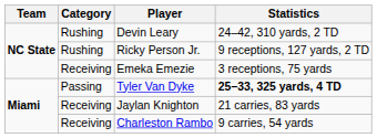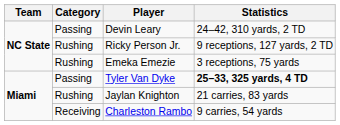Devin Leary | Category: Rushing -> Passing
Emeka Emezie | Category: Receiving -> Rushing
Jaylan Knighton | Category: Receiving -> Rushing
